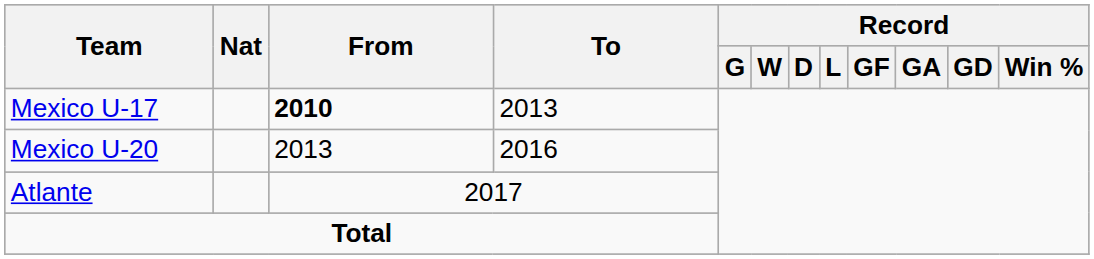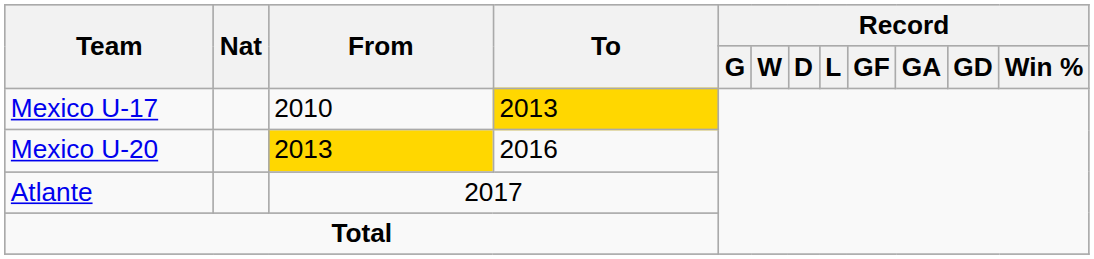Mexico U-17 | From: bold -> normal
Mexico U-17 | To: no background -> gold background
Mexico U-20 | From: no background -> gold background
